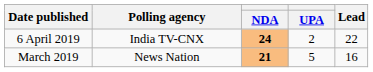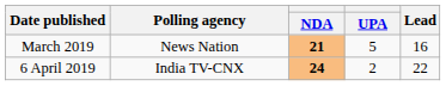rows swapped: 6 April 2019 <-> March 2019
